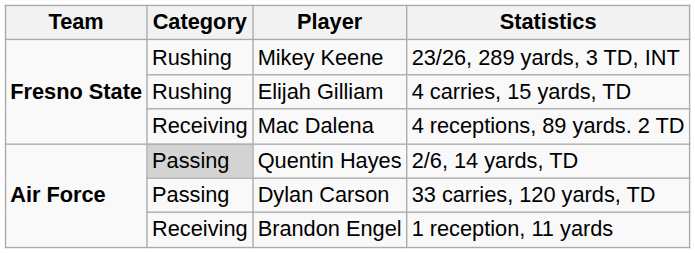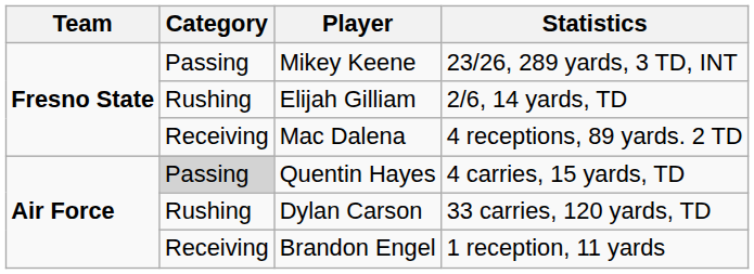Mikey Keene | Category: Rushing -> Passing
Elijah Gilliam | Statistics: 4 carries, 15 yards, TD -> 2/6, 14 yards, TD
Quentin Hayes | Statistics: 2/6, 14 yards, TD -> 4 carries, 15 yards, TD
Dylan Carson | Category: Passing -> Rushing
